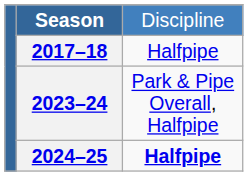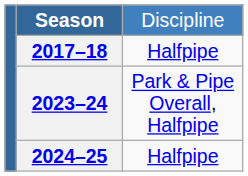2024–25 | column 3: bold -> normal
